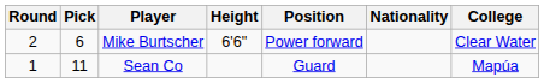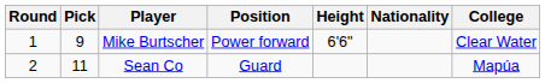columns swapped: Height <-> Position
Mike Burtscher | Round: 2 -> 1
Mike Burtscher | Pick: 6 -> 9
Sean Co | Round: 1 -> 2
